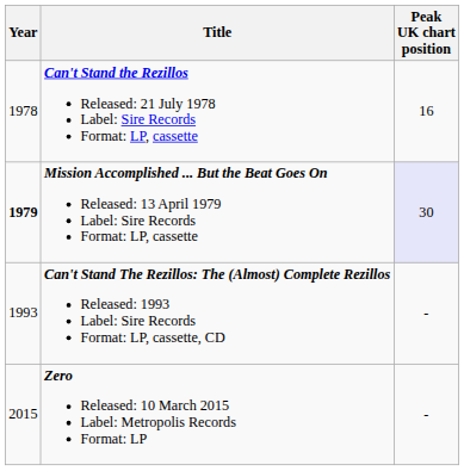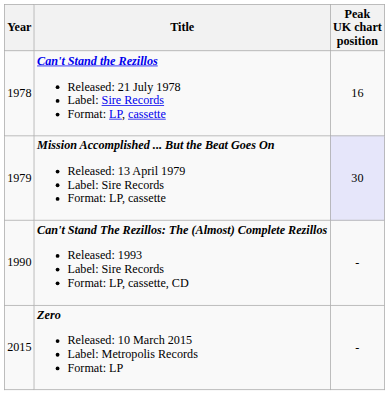row 3 | Year: bold -> normal
row 4 | Year: 1993 -> 1990
